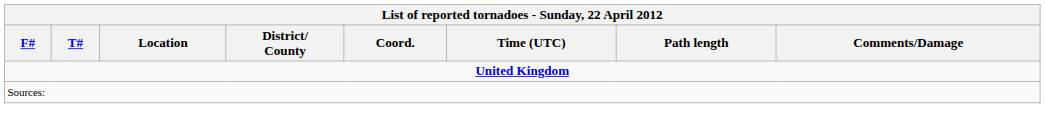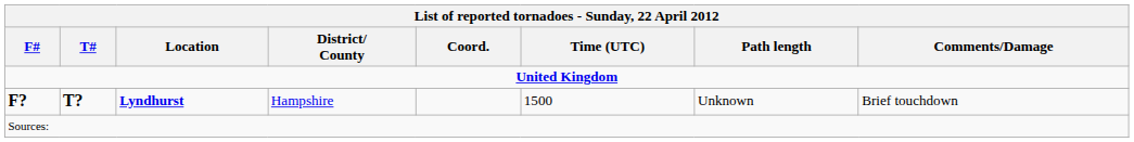+ row: F? | T? | Lyndhurst | Hampshire | 1500 | Unknown | Brief touchdown
